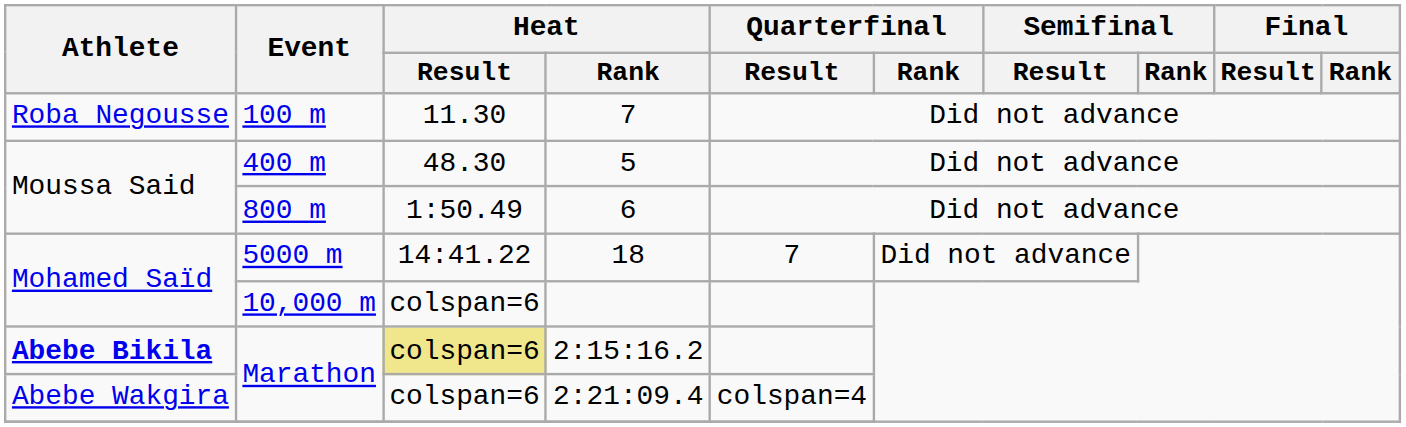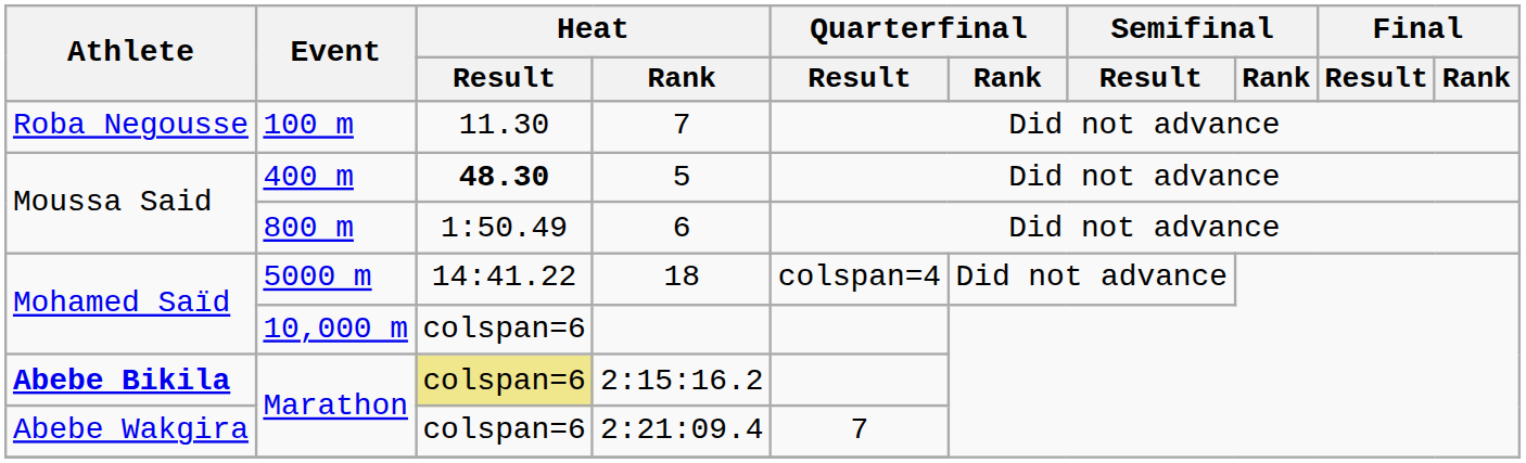5 | Heat / Result: normal -> bold
18 | Quarterfinal / Result: 7 -> colspan=4
2:21:09.4 | Quarterfinal / Result: colspan=4 -> 7
